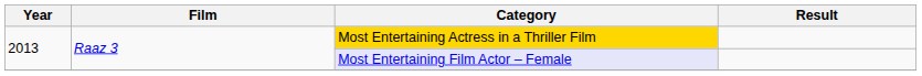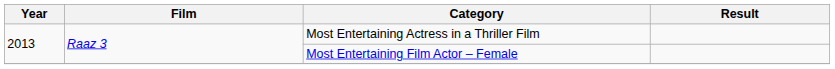Most Entertaining Actress in a Thriller Film | Category: gold background -> no background
Most Entertaining Film Actor – Female | Category: lavender background -> no background
